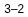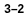row 1 | column 1: normal -> bold
